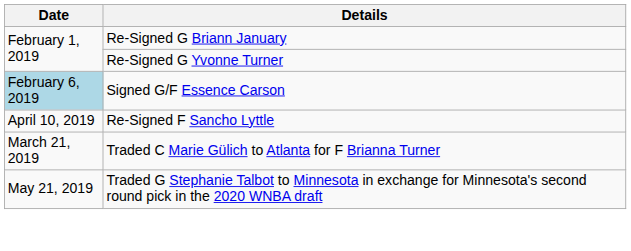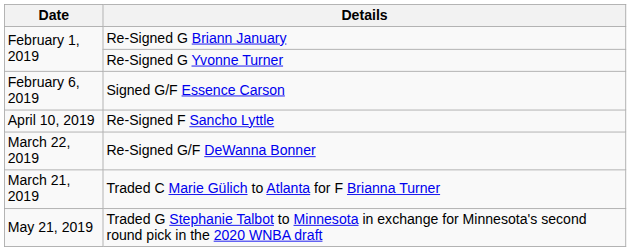Signed G/F Essence Carson | Date: lightblue background -> no background
+ row: March 22, 2019 | Re-Signed G/F DeWanna Bonner
